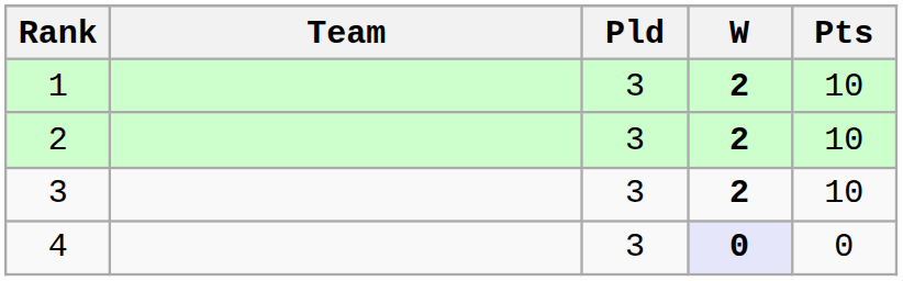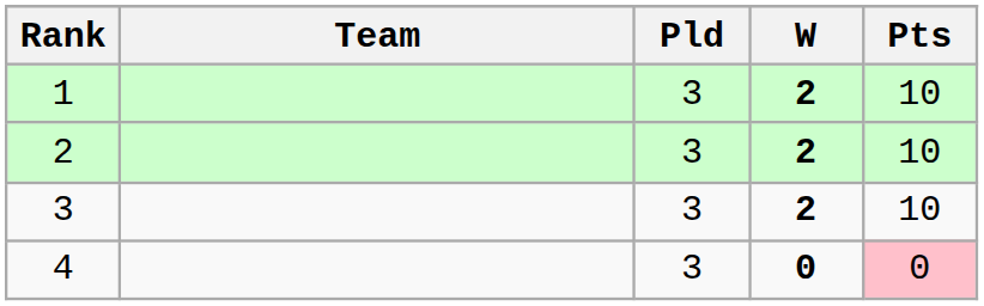4 | W: lavender background -> no background
4 | Pts: no background -> pink background
